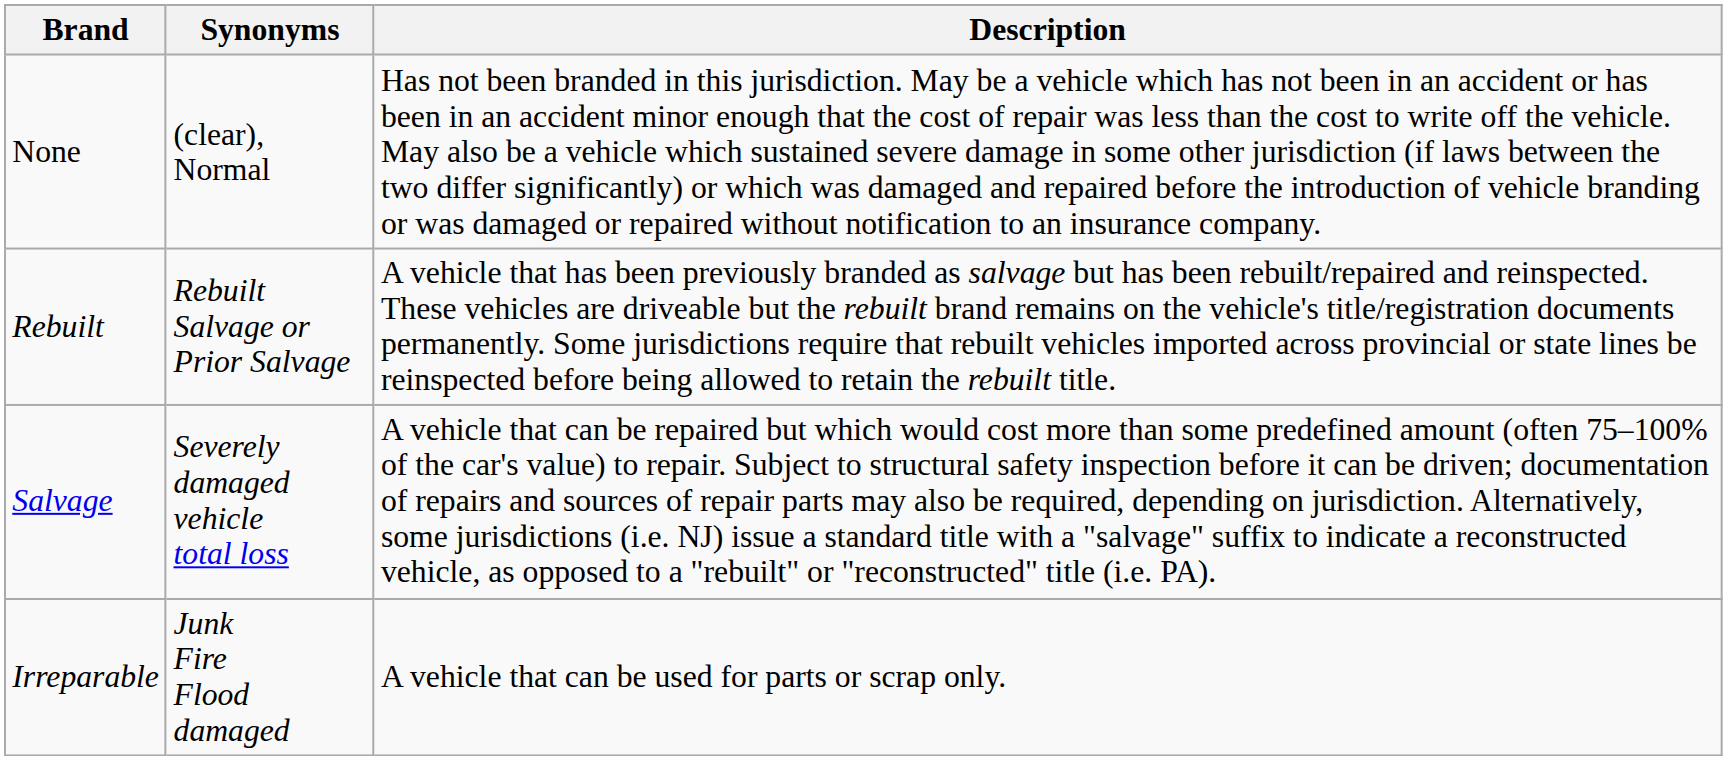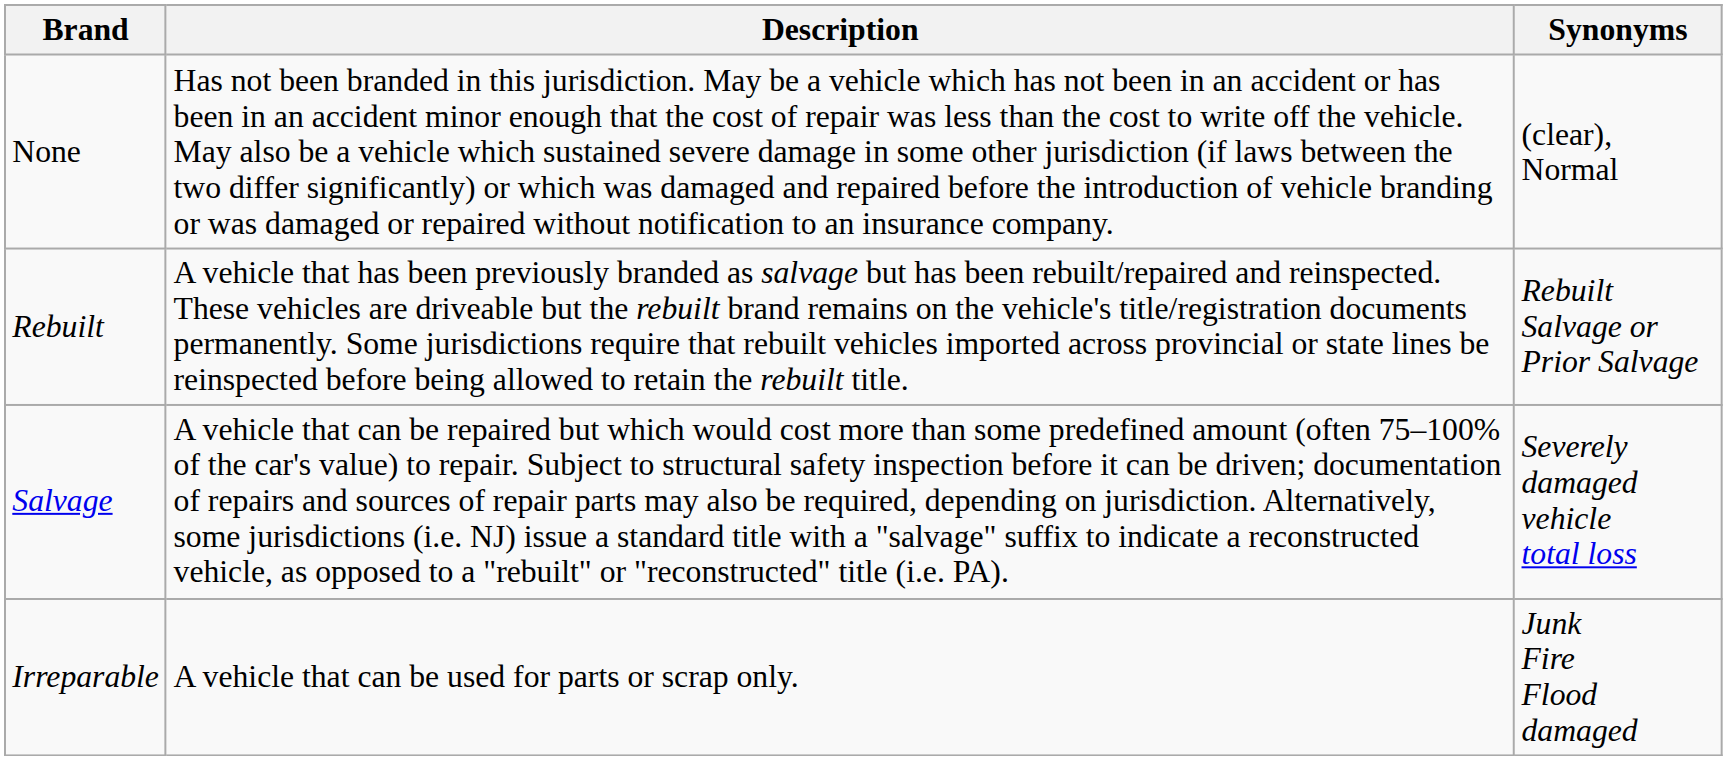columns swapped: Synonyms <-> Description
